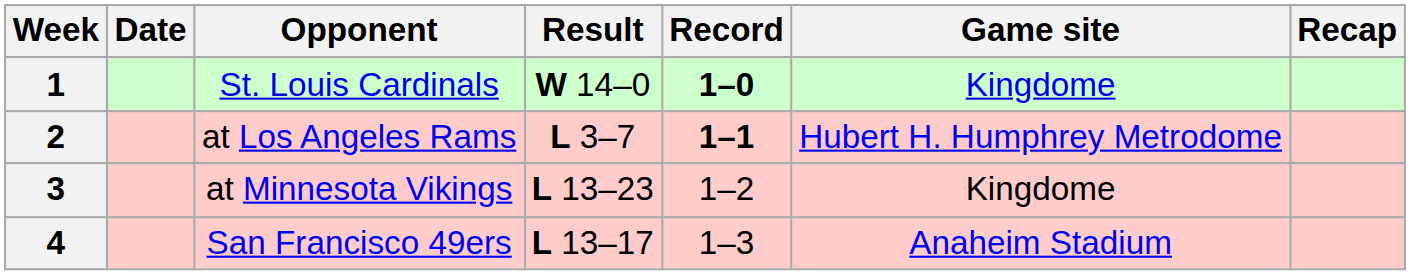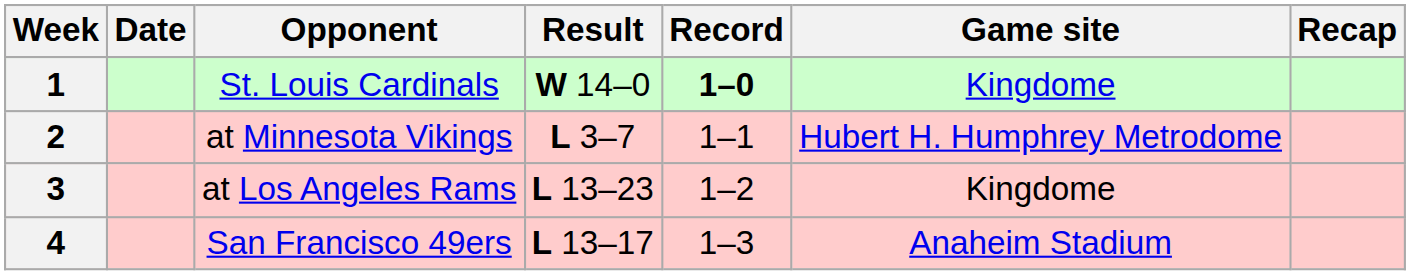2 | Opponent: at Los Angeles Rams -> at Minnesota Vikings
2 | Record: bold -> normal
3 | Opponent: at Minnesota Vikings -> at Los Angeles Rams
